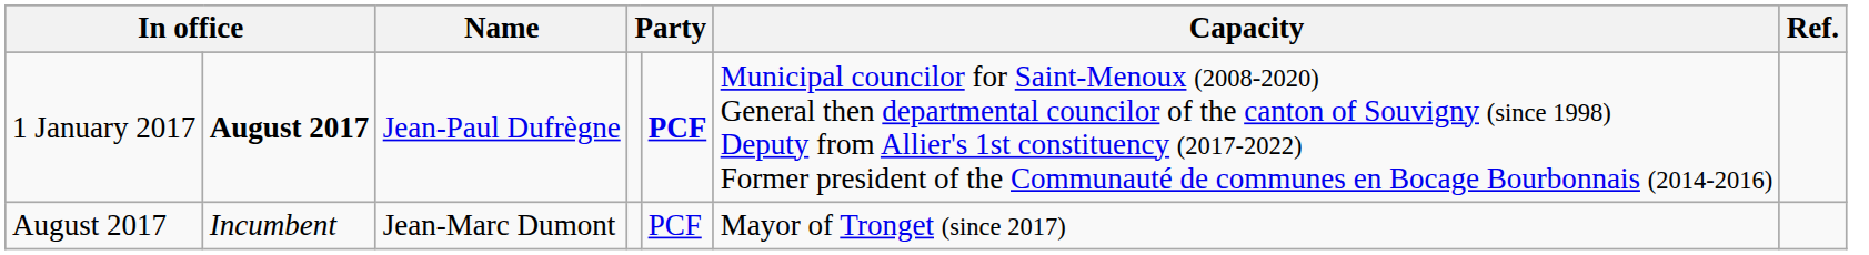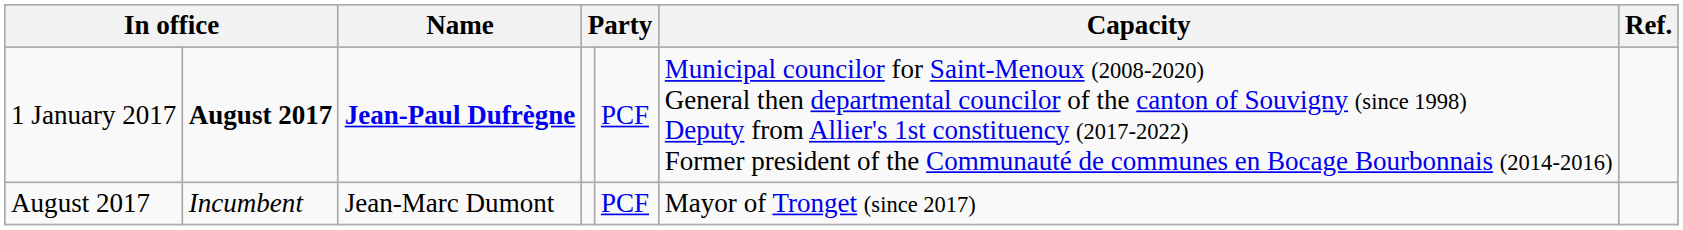1 January 2017 | Name: normal -> bold
1 January 2017 | column 5: bold -> normal
